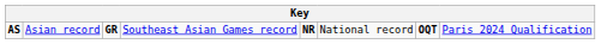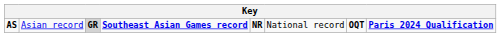AS | column 3: no background -> lightgrey background
AS | column 4: normal -> bold
AS | column 8: normal -> bold
